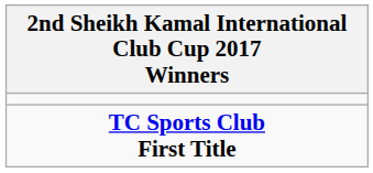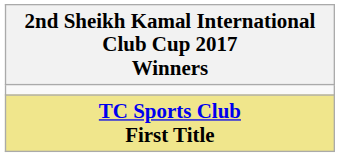row 3 | column 1: no background -> khaki background
